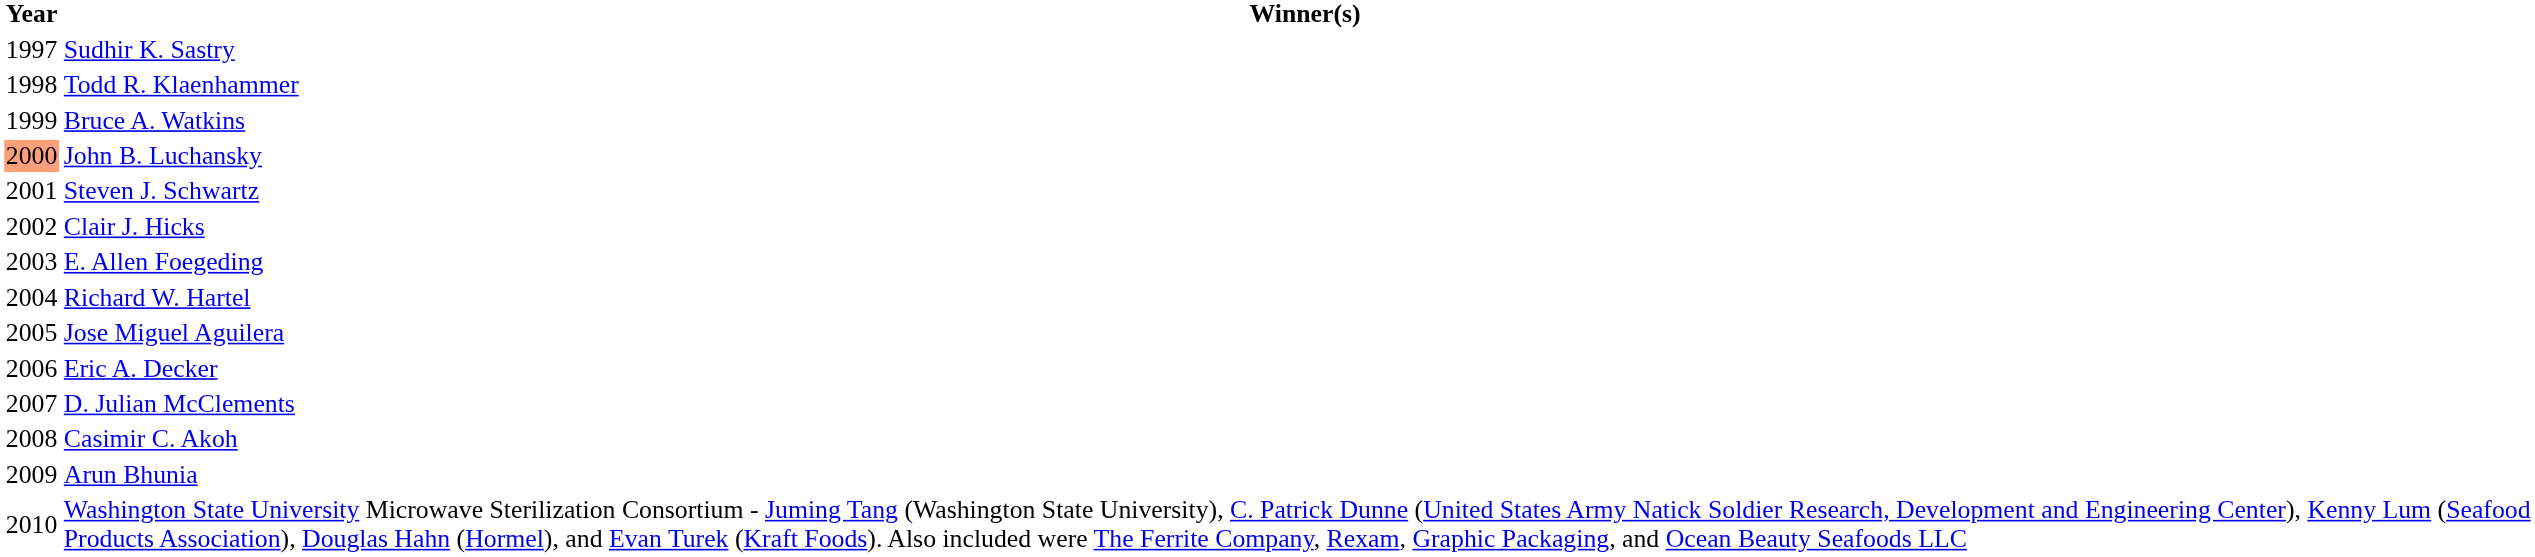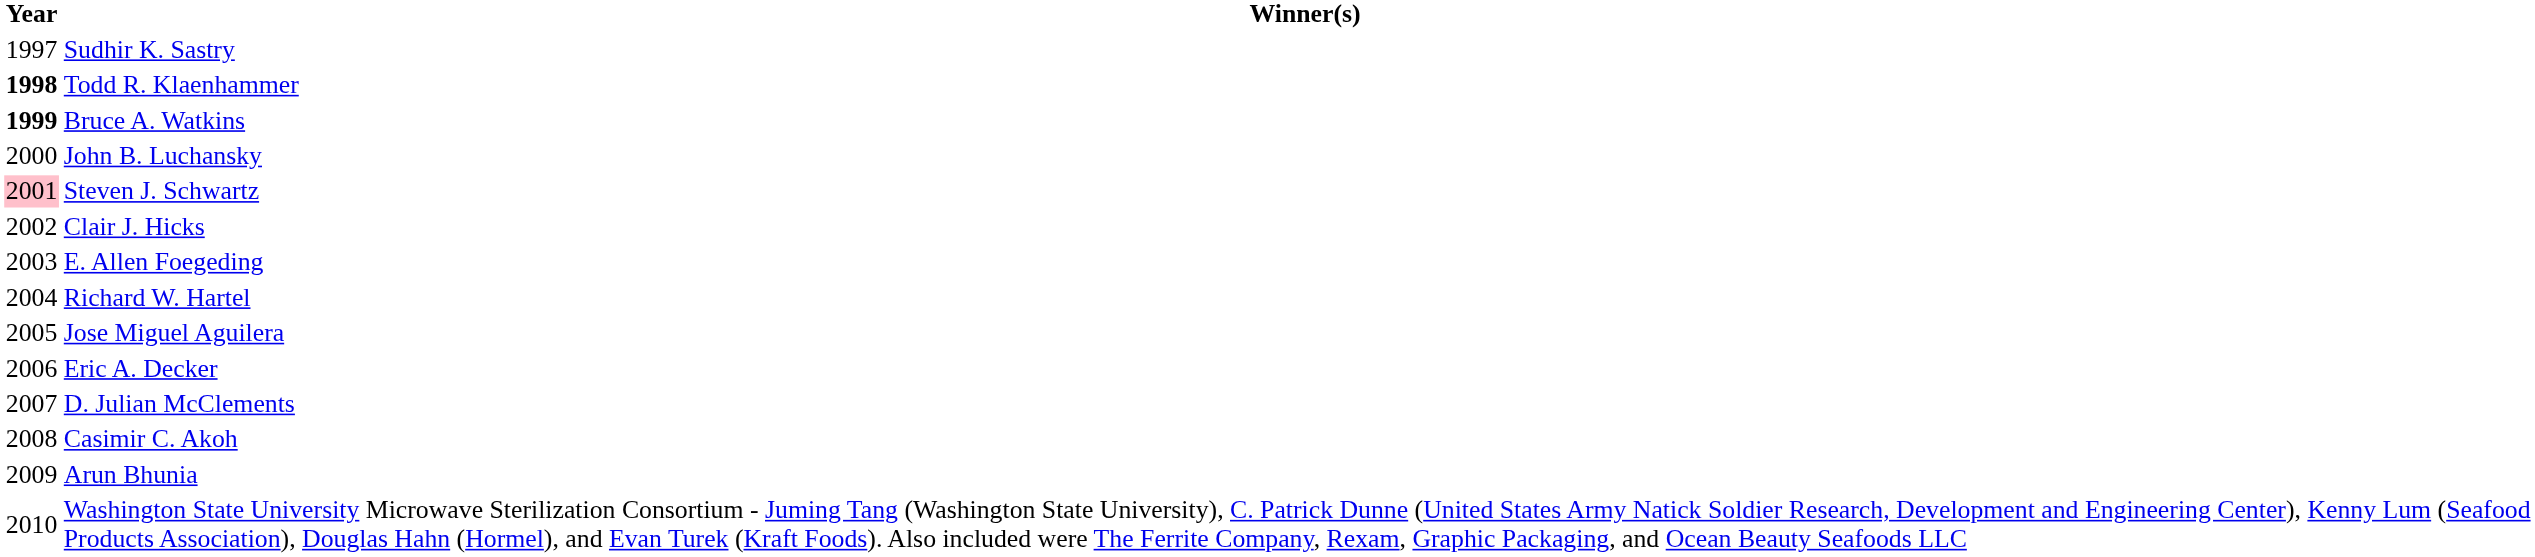Todd R. Klaenhammer | Year: normal -> bold
Bruce A. Watkins | Year: normal -> bold
John B. Luchansky | Year: lightsalmon background -> no background
Steven J. Schwartz | Year: no background -> pink background
